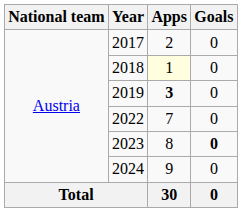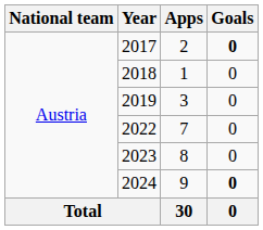2017 | Goals: normal -> bold
2018 | Apps: lightyellow background -> no background
2019 | Apps: bold -> normal
2023 | Goals: bold -> normal
2024 | Goals: normal -> bold
